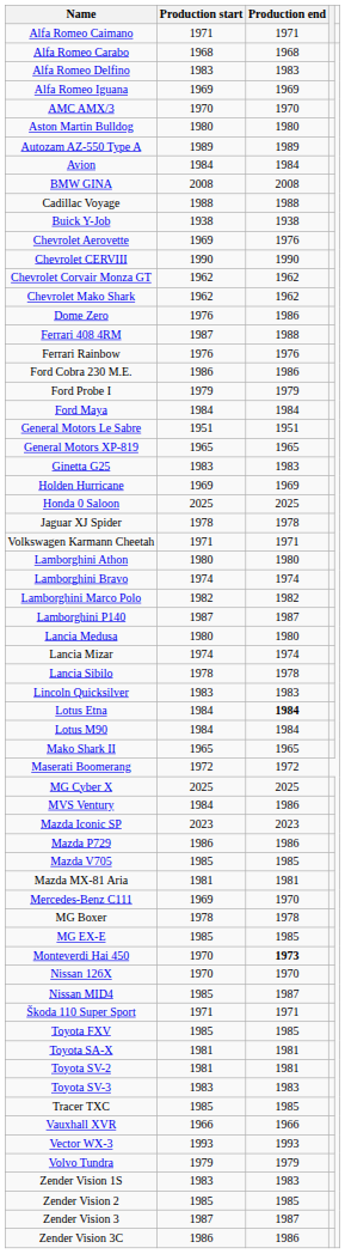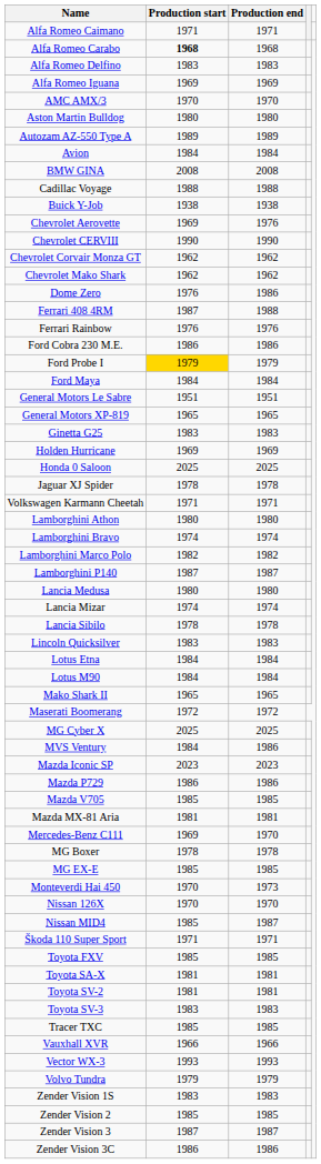Alfa Romeo Carabo | Production start: normal -> bold
Ford Probe I | Production start: no background -> gold background
Lotus Etna | Production end: bold -> normal
Monteverdi Hai 450 | Production end: bold -> normal
